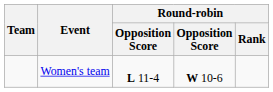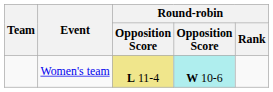Women's team | column 3: no background -> khaki background
Women's team | column 4: no background -> paleturquoise background
